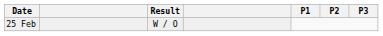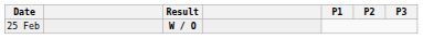25 Feb | Result: normal -> bold
